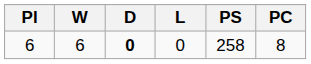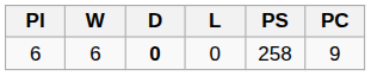row 2 | PC: 8 -> 9
